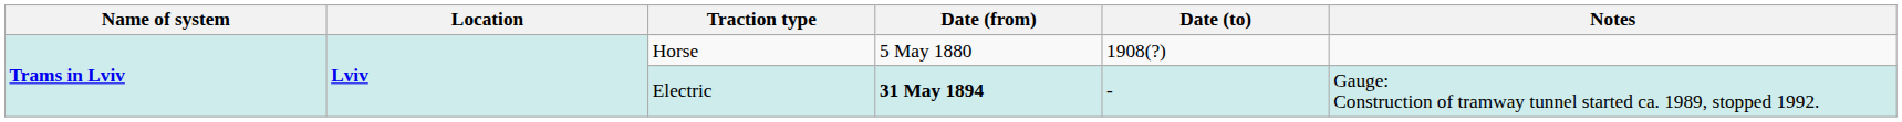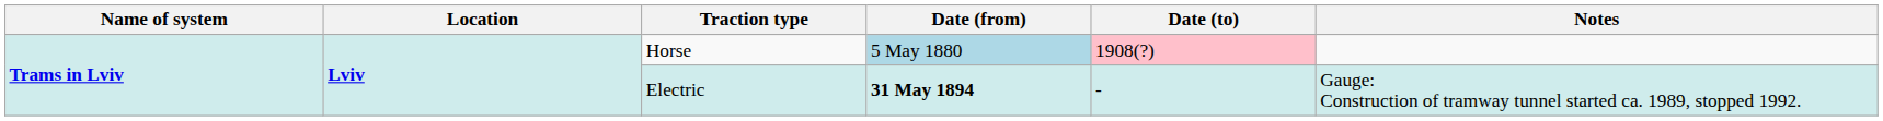Horse | Date (from): no background -> lightblue background
Horse | Date (to): no background -> pink background
